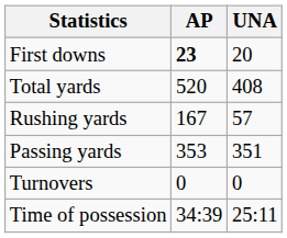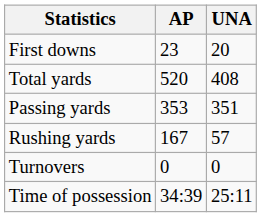First downs | AP: bold -> normal
rows swapped: Rushing yards <-> Passing yards
